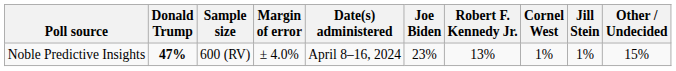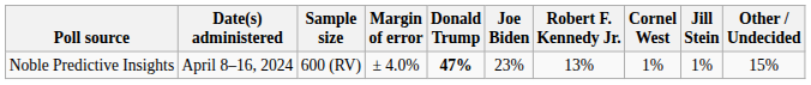columns swapped: Date(s) administered <-> Donald Trump
